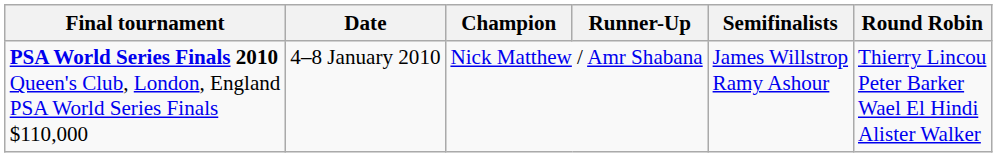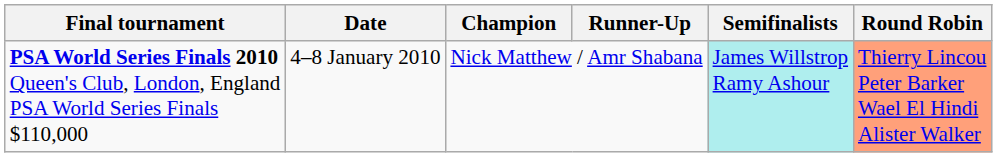row 2 | Semifinalists: no background -> paleturquoise background
row 2 | Round Robin: no background -> lightsalmon background
